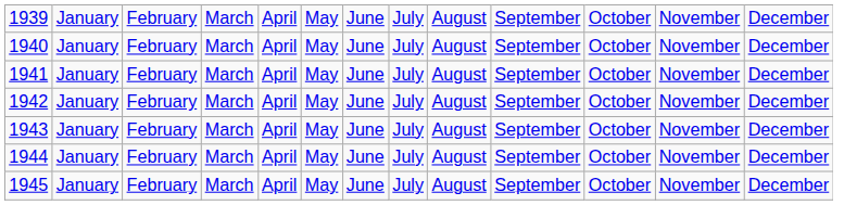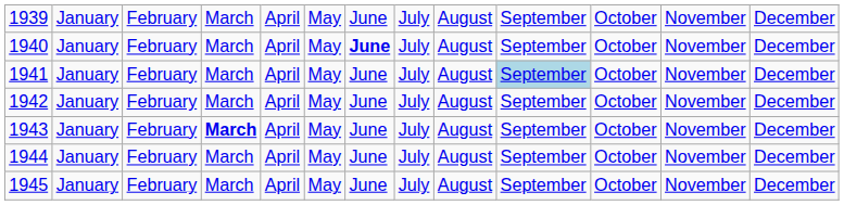1940 | column 7: normal -> bold
1941 | column 10: no background -> lightblue background
1943 | column 4: normal -> bold
